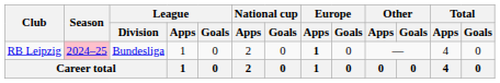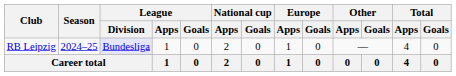RB Leipzig | Season: pink background -> no background
RB Leipzig | League / Division: no background -> lavender background
RB Leipzig | Europe / Apps: bold -> normal
